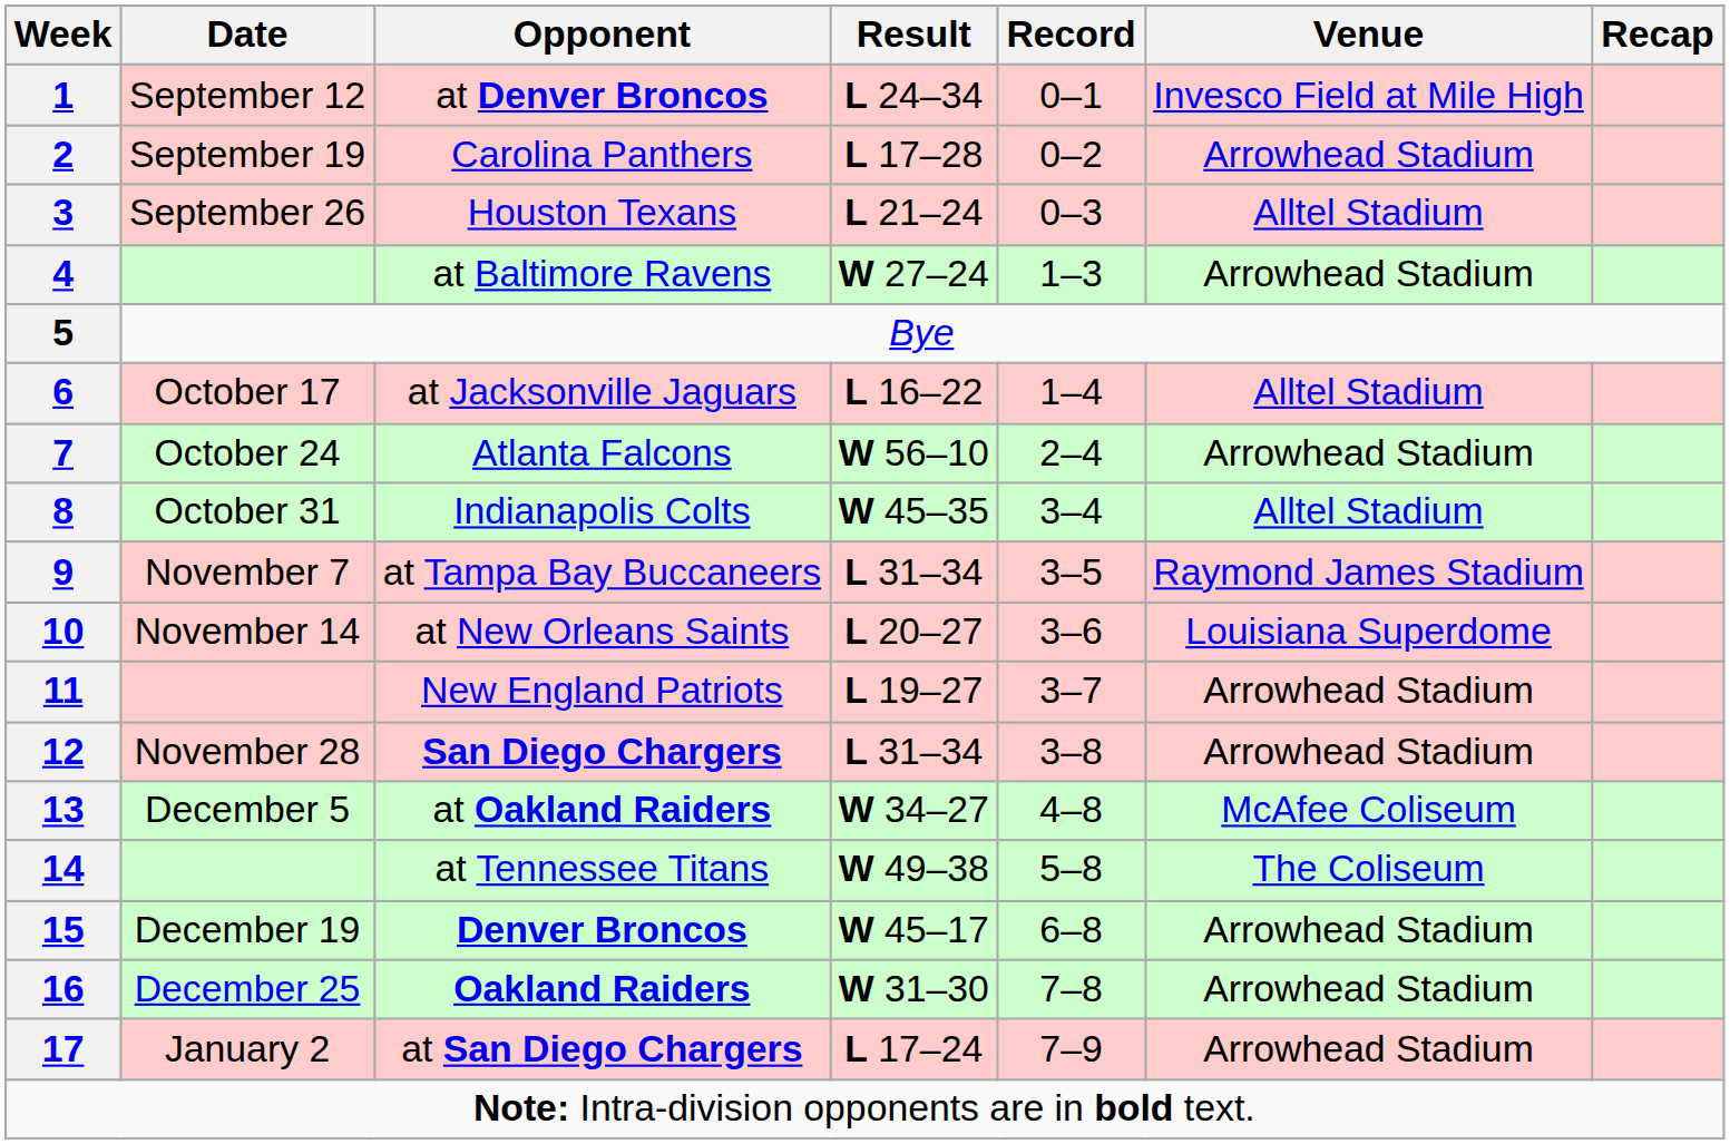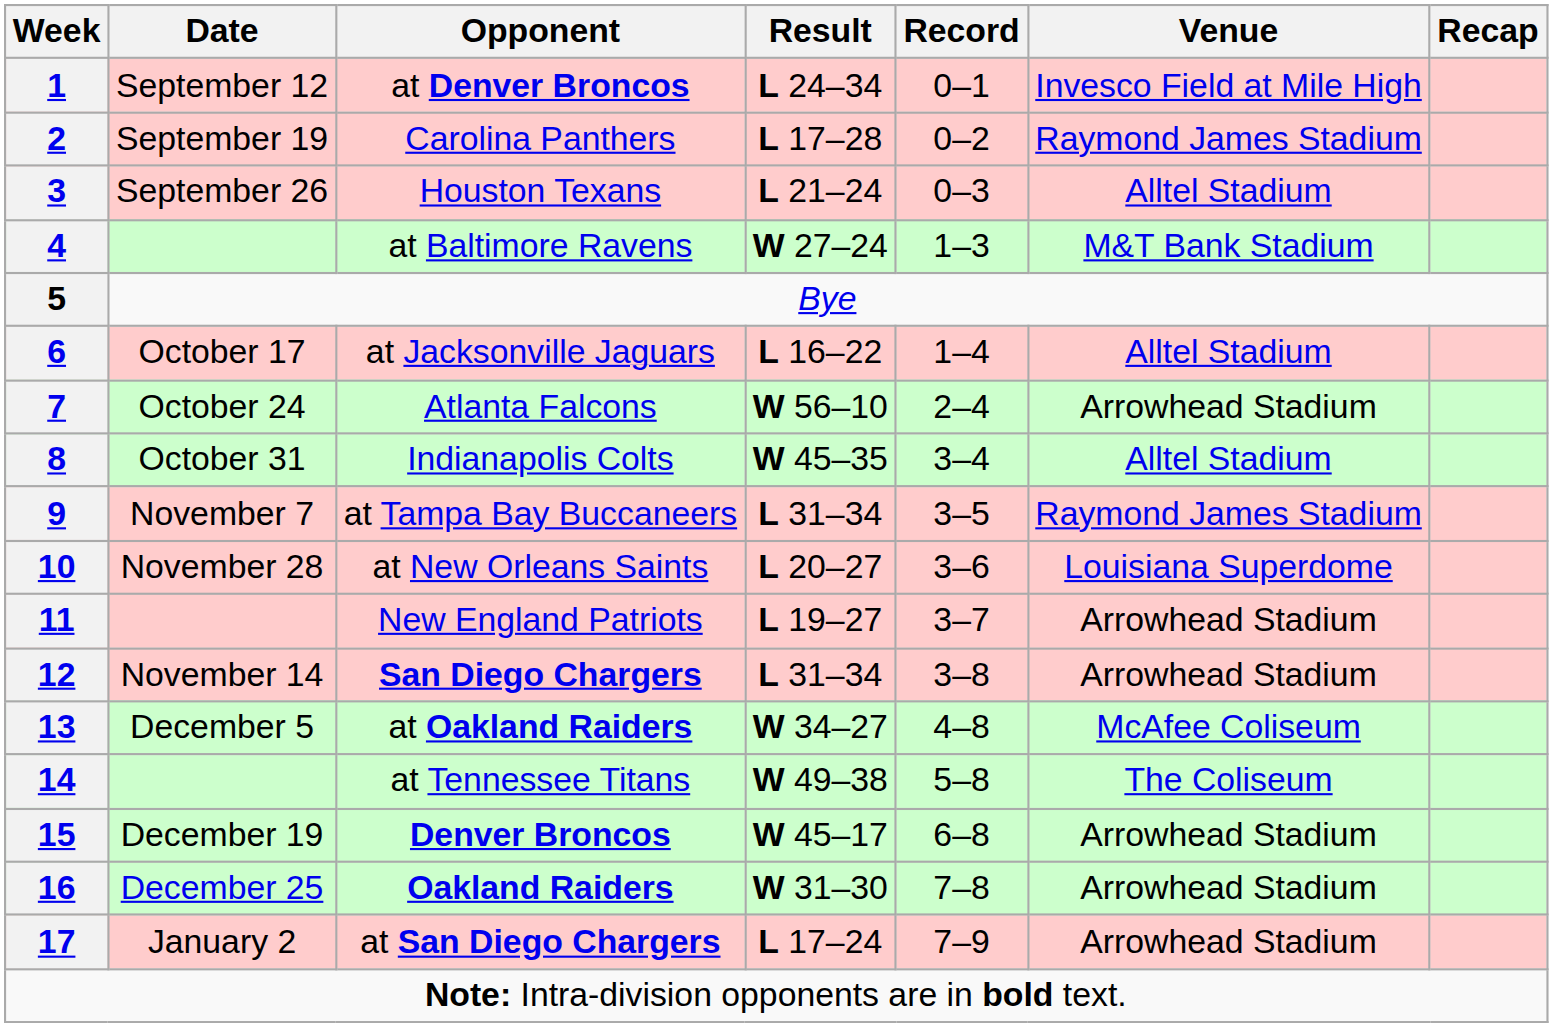2 | Venue: Arrowhead Stadium -> Raymond James Stadium
4 | Venue: Arrowhead Stadium -> M&T Bank Stadium
10 | Date: November 14 -> November 28
12 | Date: November 28 -> November 14
